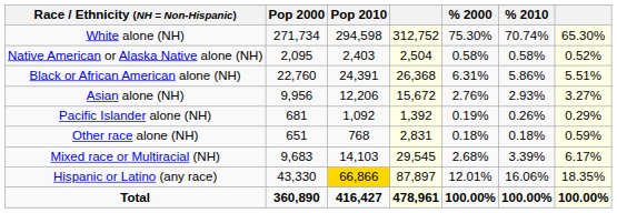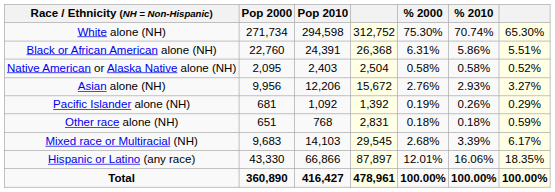rows swapped: Black or African American alone (NH) <-> Native American or Alaska Native alone (NH)
Hispanic or Latino (any race) | Pop 2010: gold background -> no background
